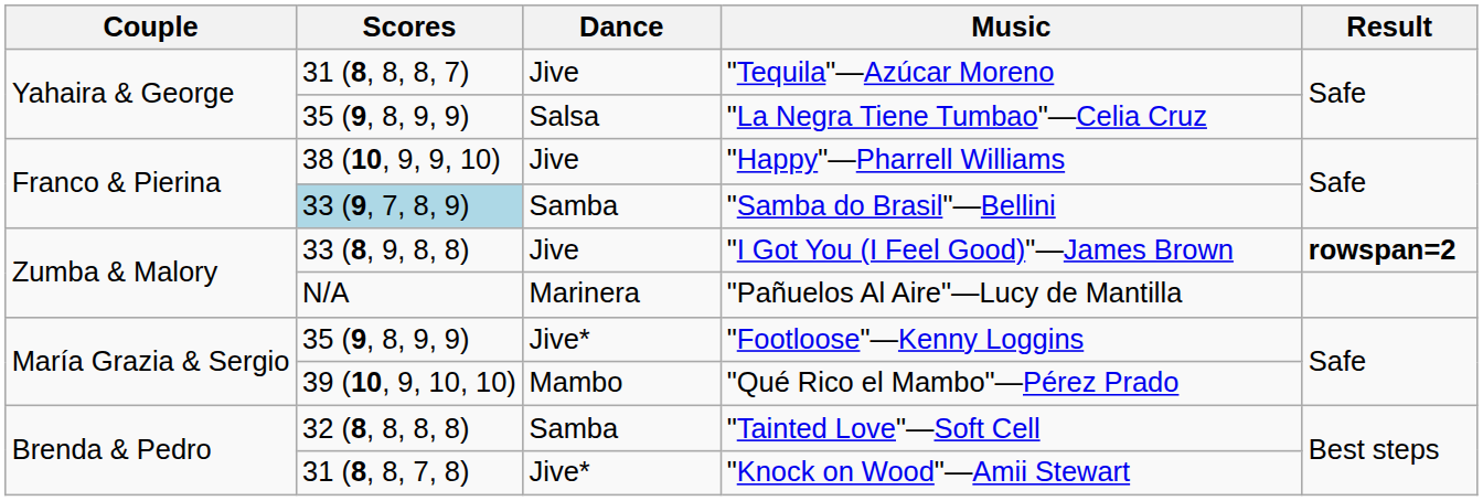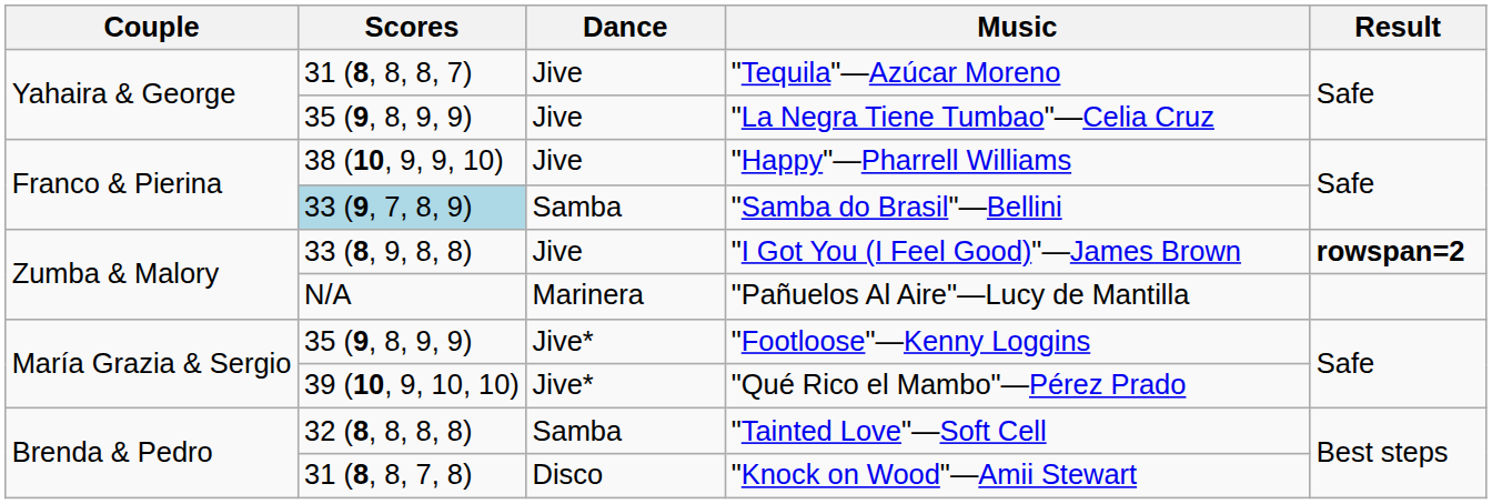"La Negra Tiene Tumbao"—Celia Cruz | Dance: Salsa -> Jive
"Qué Rico el Mambo"—Pérez Prado | Dance: Mambo -> Jive*
"Knock on Wood"—Amii Stewart | Dance: Jive* -> Disco
